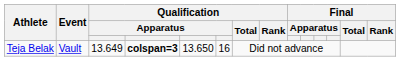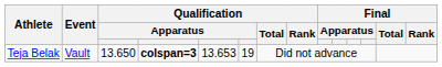Teja Belak | column 3: 13.649 -> 13.650
Teja Belak | column 5: 13.650 -> 13.653
Teja Belak | column 6: 16 -> 19
